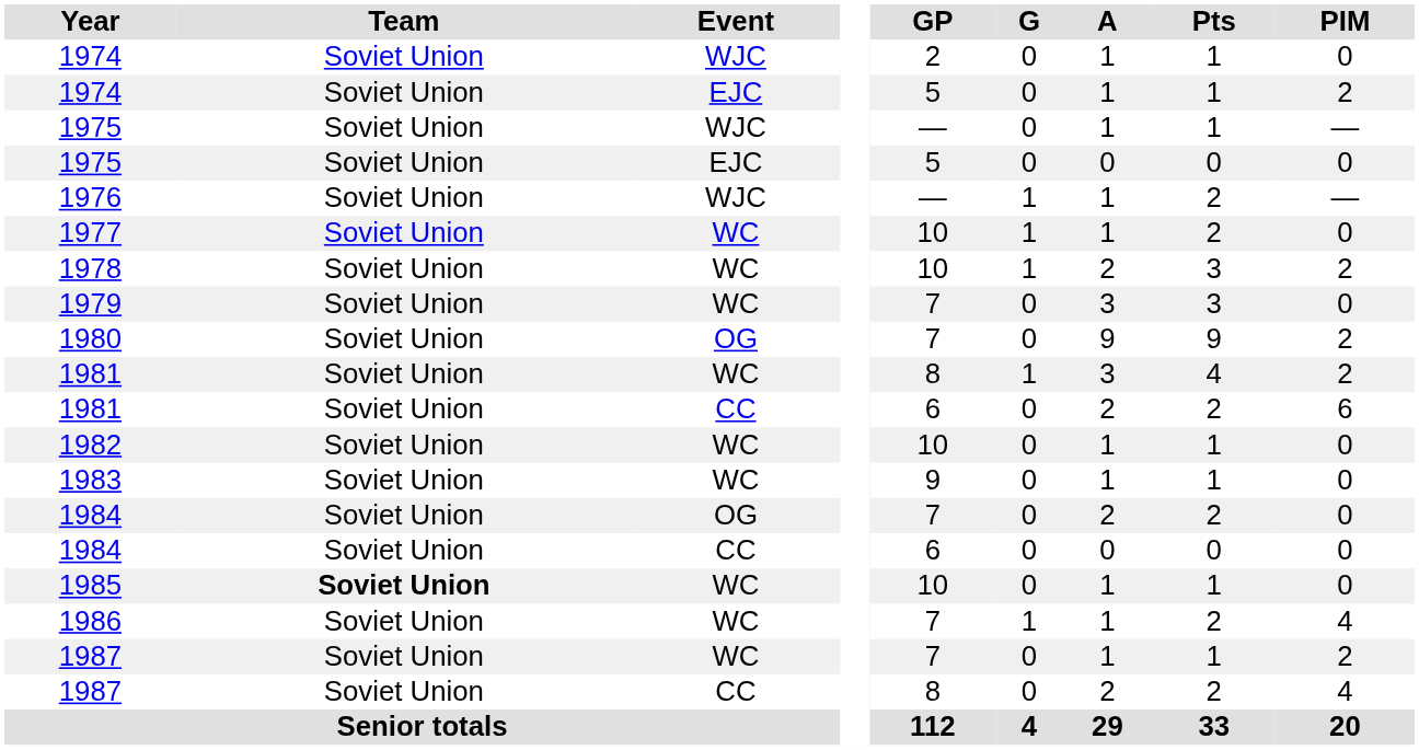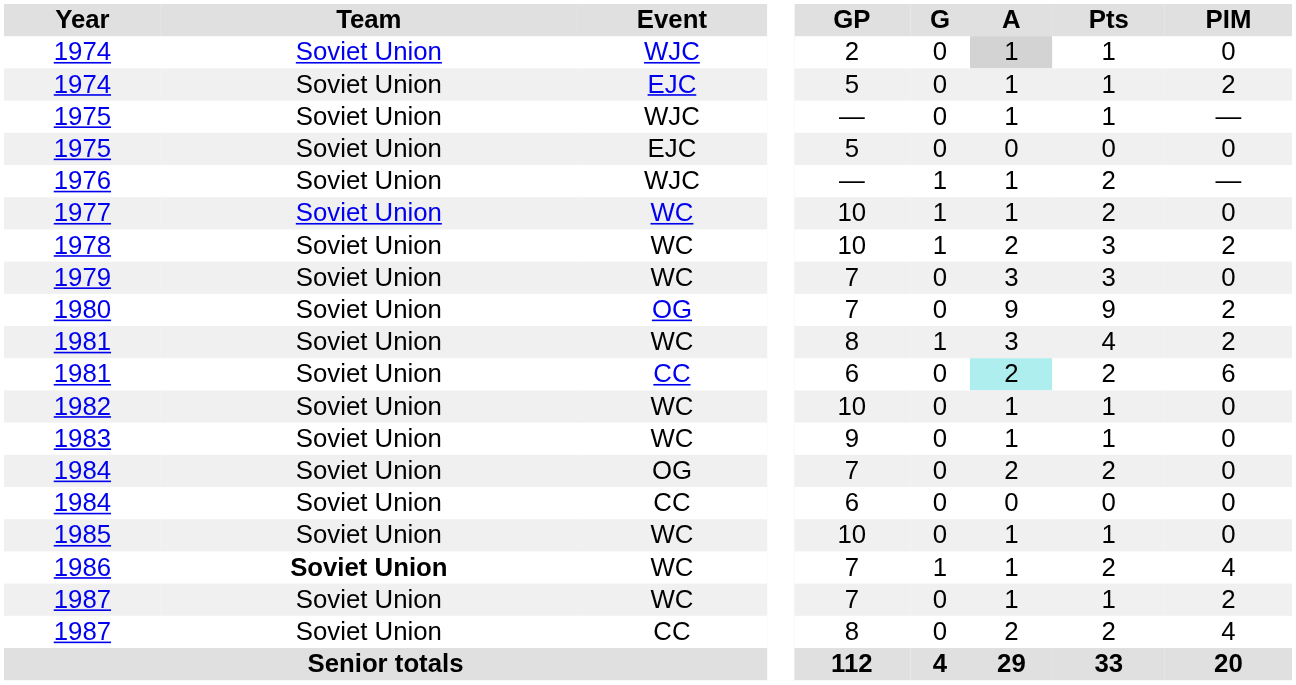1974 / WJC | A: no background -> lightgrey background
1981 / CC | A: no background -> paleturquoise background
1985 | Team: bold -> normal
1986 | Team: normal -> bold
